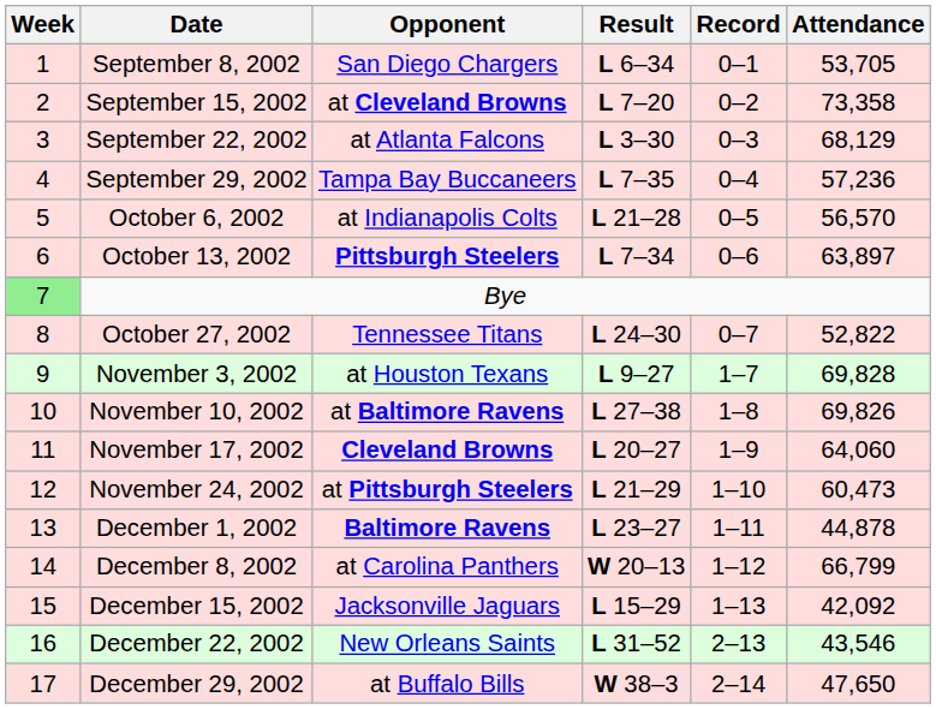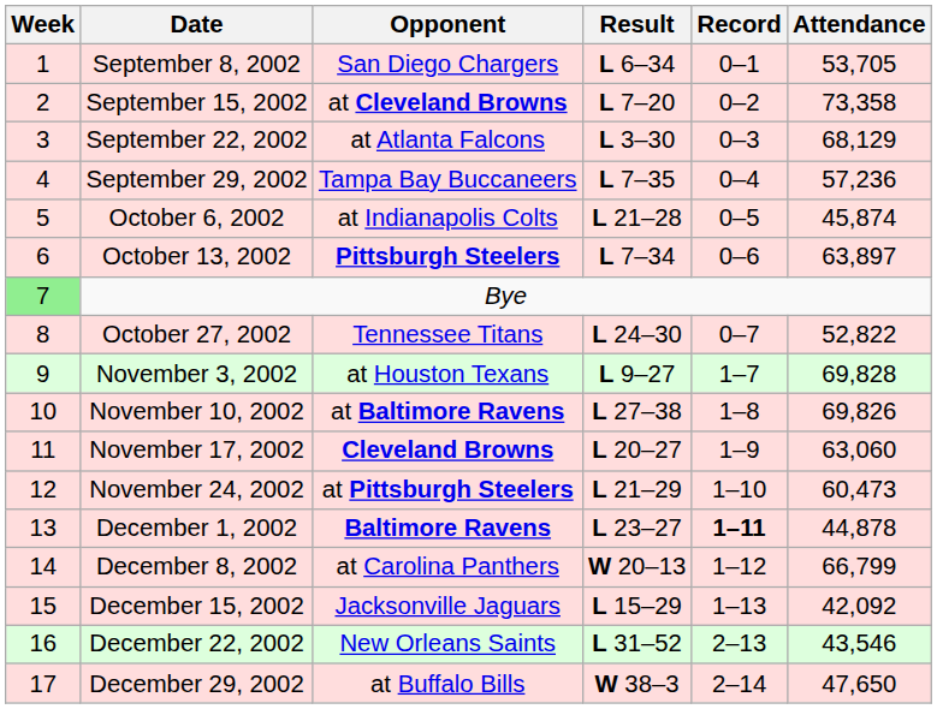October 6, 2002 | Attendance: 56,570 -> 45,874
November 17, 2002 | Attendance: 64,060 -> 63,060
December 1, 2002 | Record: normal -> bold
